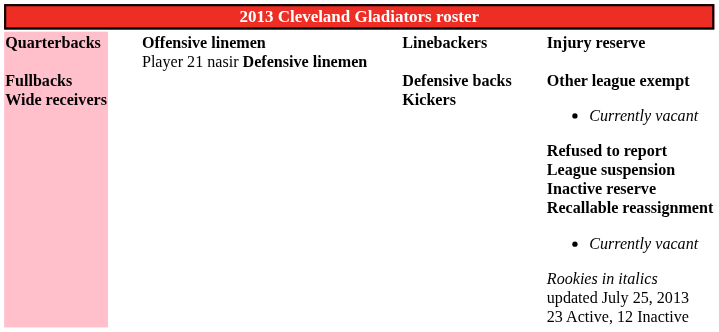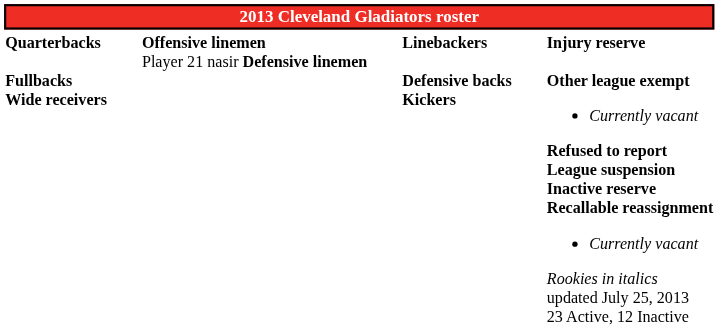Quarterbacks Fullbacks Wide receivers | column 1: pink background -> no background
